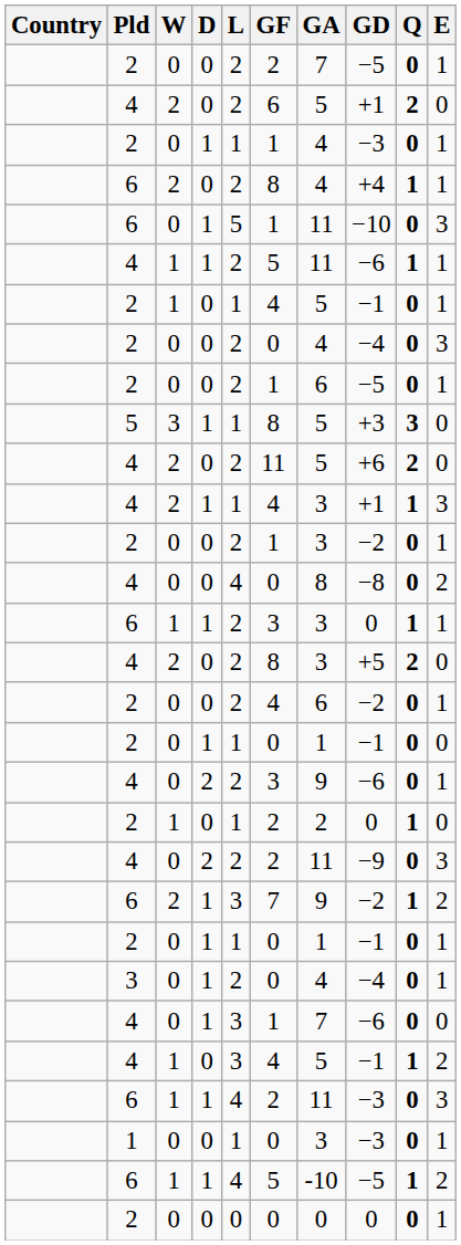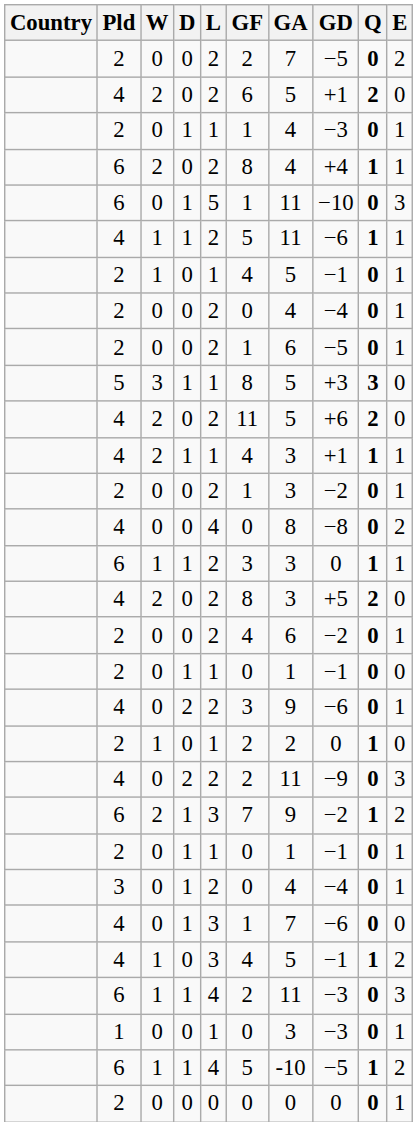row 2 | E: 1 -> 2
row 9 | E: 3 -> 1
row 13 | E: 3 -> 1
